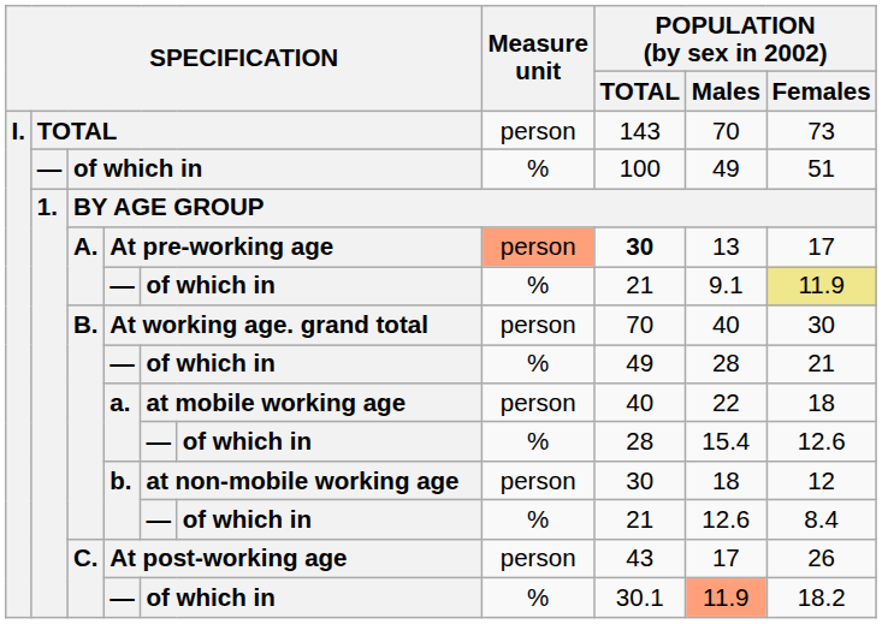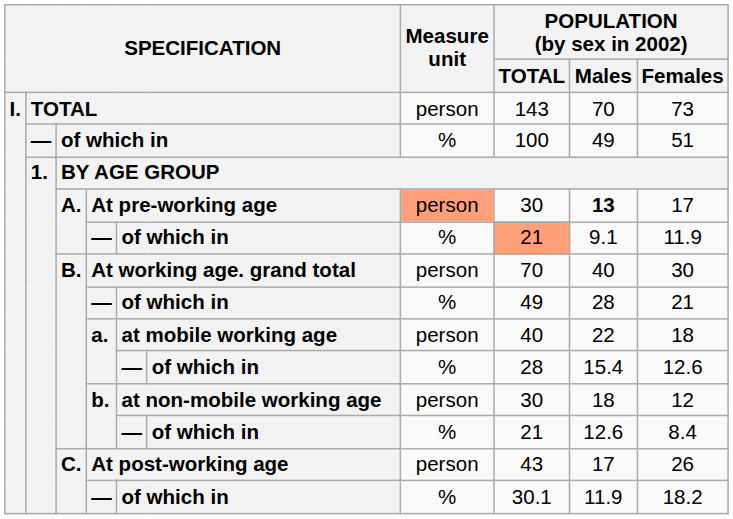At pre-working age | POPULATION (by sex in 2002) / TOTAL: bold -> normal
At pre-working age | POPULATION (by sex in 2002) / Males: normal -> bold
A. / — | POPULATION (by sex in 2002) / TOTAL: no background -> lightsalmon background
A. / — | POPULATION (by sex in 2002) / Females: khaki background -> no background
C. / — | POPULATION (by sex in 2002) / Males: lightsalmon background -> no background
